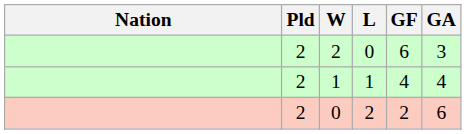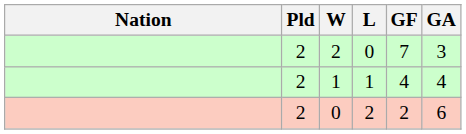row 2 | GF: 6 -> 7
